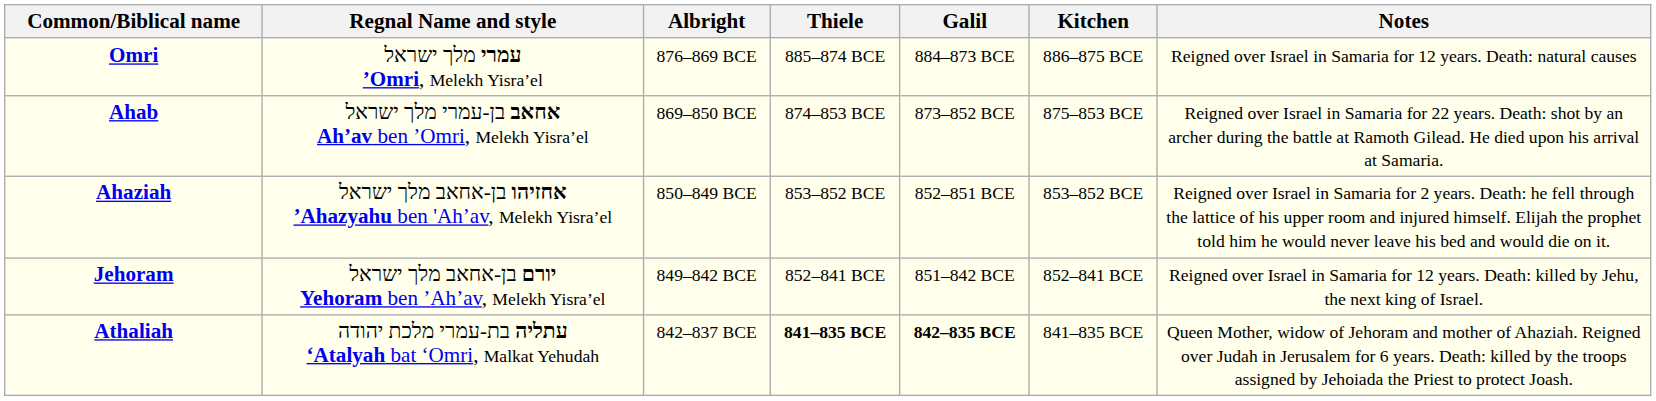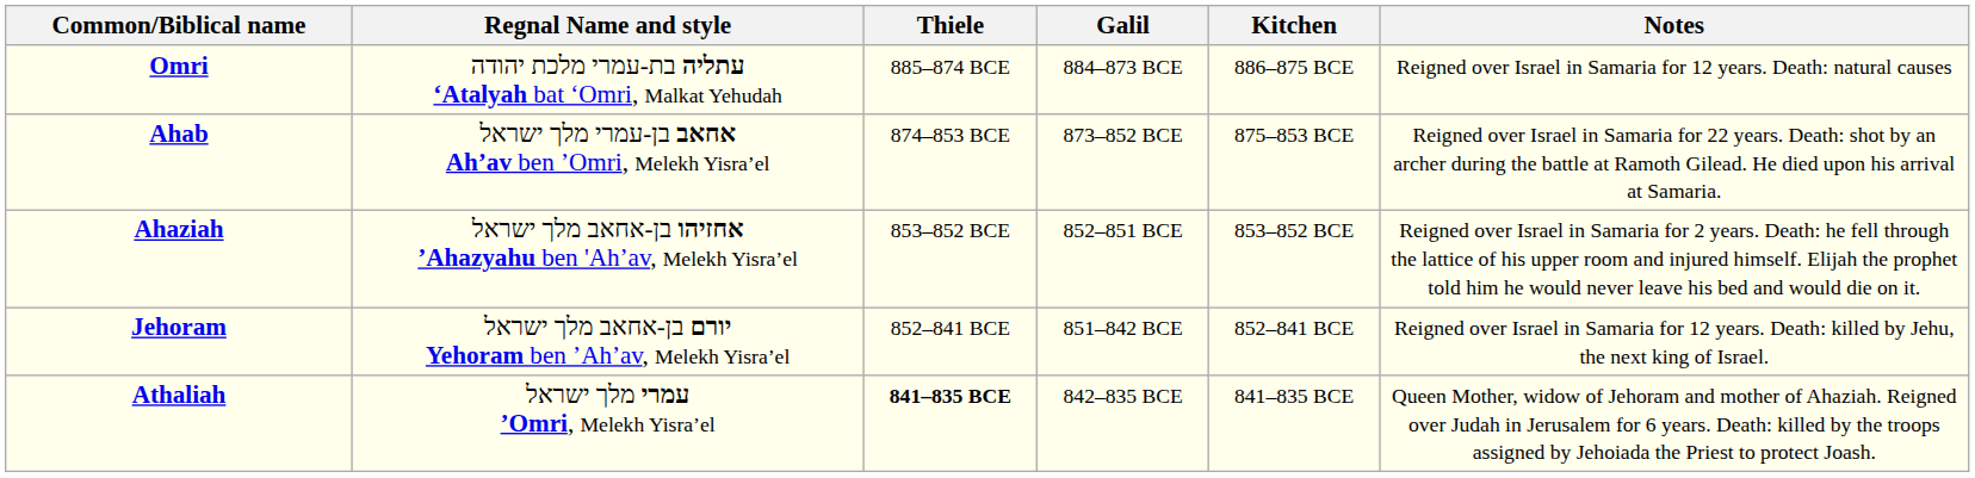- column: Albright | 876–869 BCE | 869–850 BCE | 850–849 BCE | 849–842 BCE | 842–837 BCE
Omri | Regnal Name and style: עמרי מלך ישראל ’Omri, Melekh Yisra’el -> עתליה בת-עמרי מלכת יהודה ‘Atalyah bat ‘Omri, Malkat Yehudah
Athaliah | Regnal Name and style: עתליה בת-עמרי מלכת יהודה ‘Atalyah bat ‘Omri, Malkat Yehudah -> עמרי מלך ישראל ’Omri, Melekh Yisra’el
Athaliah | Galil: bold -> normal
